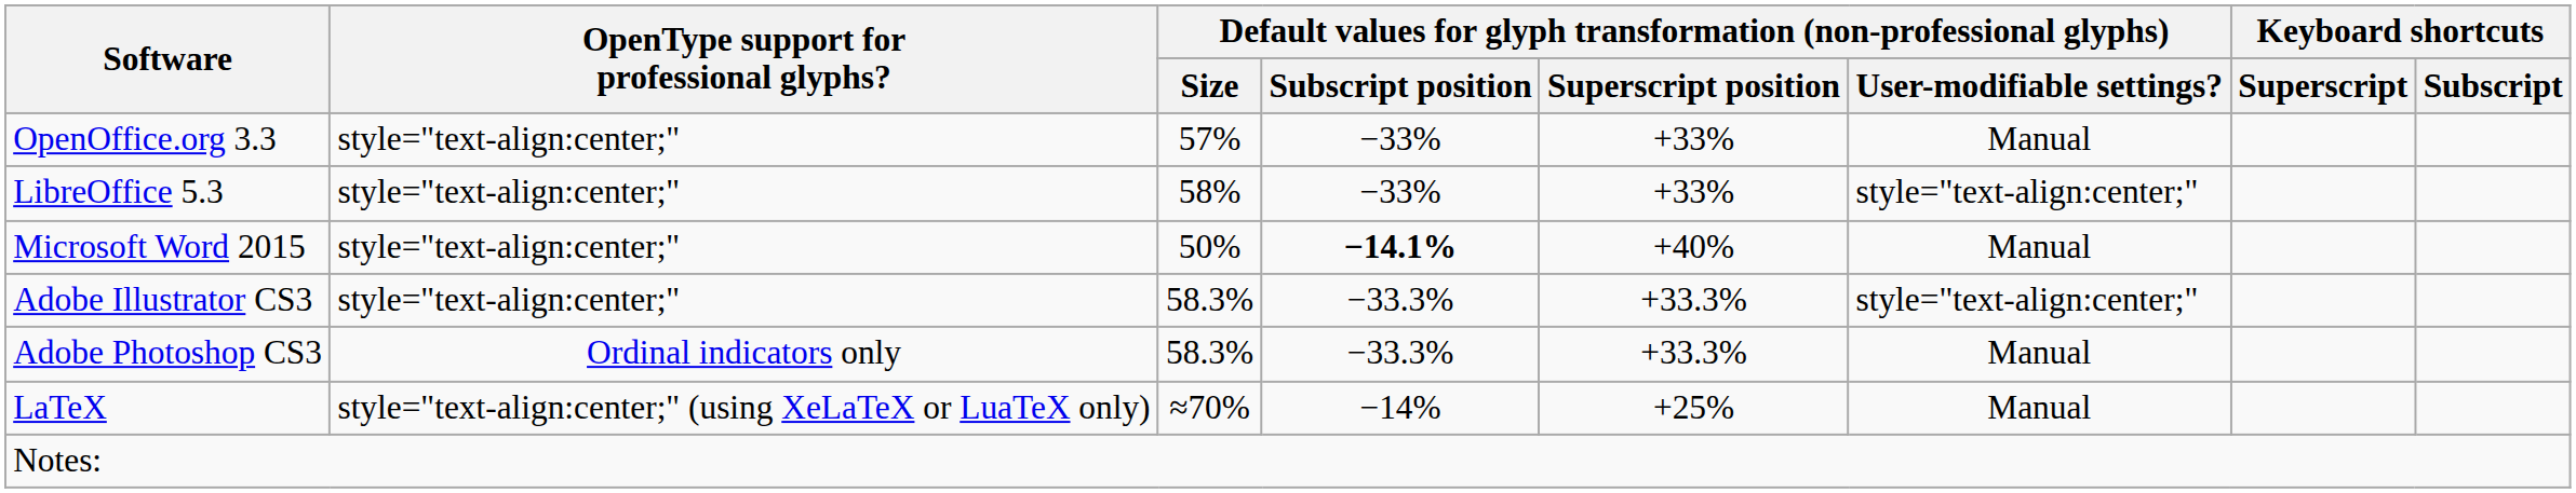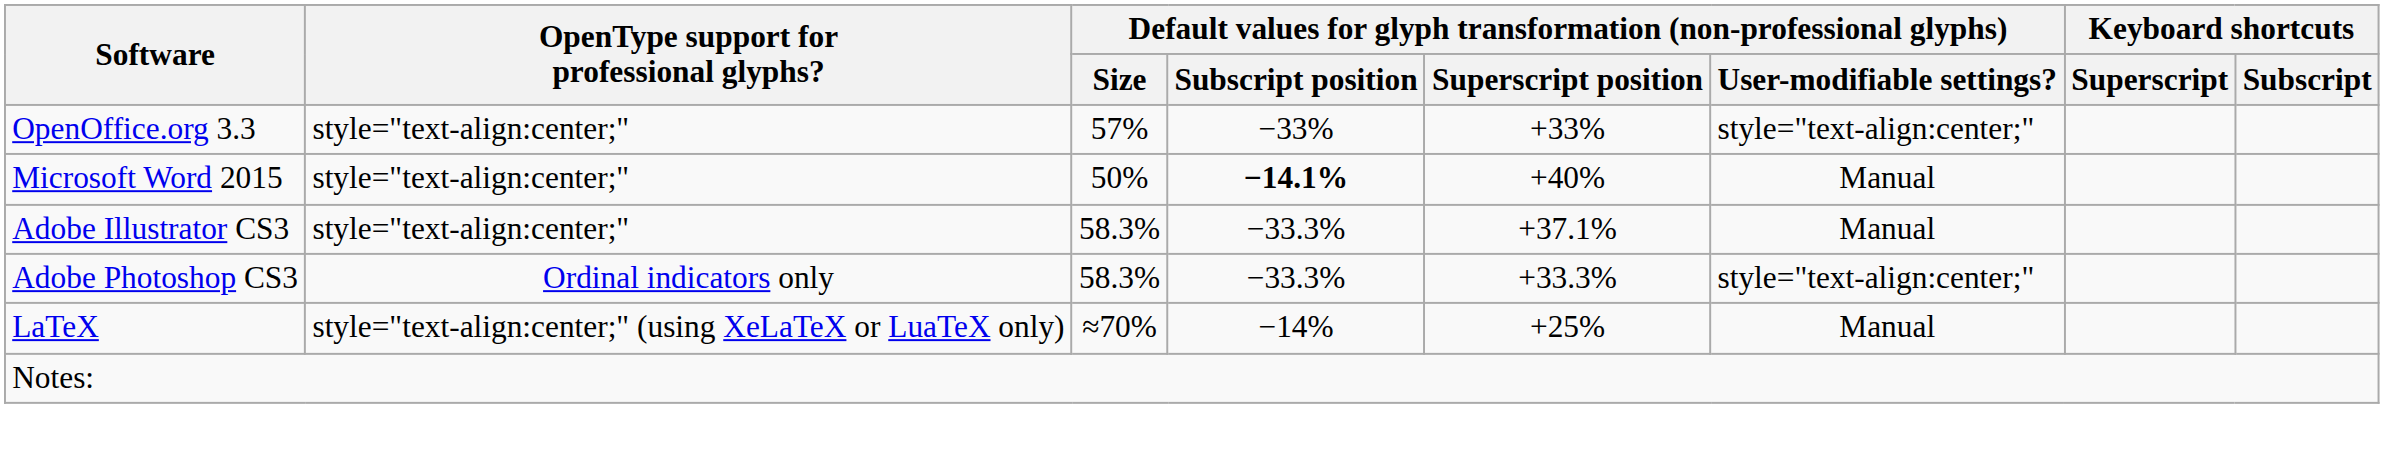OpenOffice.org 3.3 | column 6: Manual -> style="text-align:center;"
- row: LibreOffice 5.3 | style="text-align:center;" | 58% | −33% | +33% | style="text-align:center;"
Adobe Illustrator CS3 | column 5: +33.3% -> +37.1%
Adobe Illustrator CS3 | column 6: style="text-align:center;" -> Manual
Adobe Photoshop CS3 | column 6: Manual -> style="text-align:center;"
